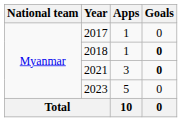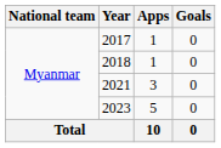2018 | Goals: bold -> normal
2021 | Goals: bold -> normal
